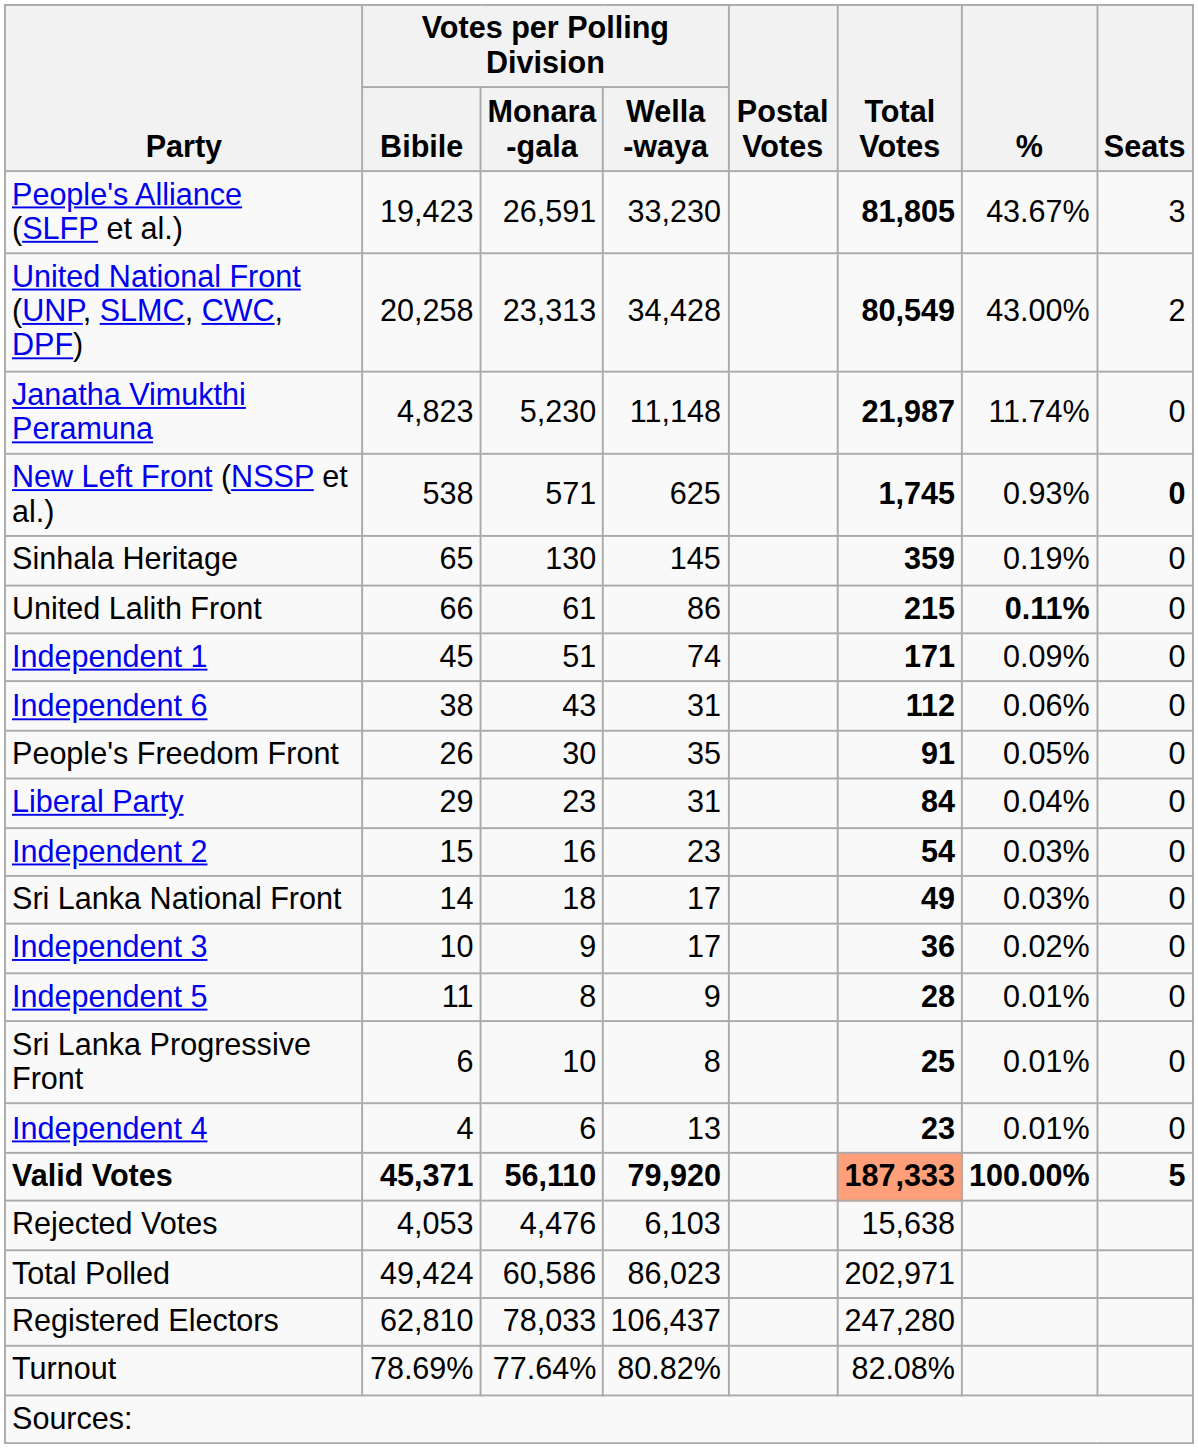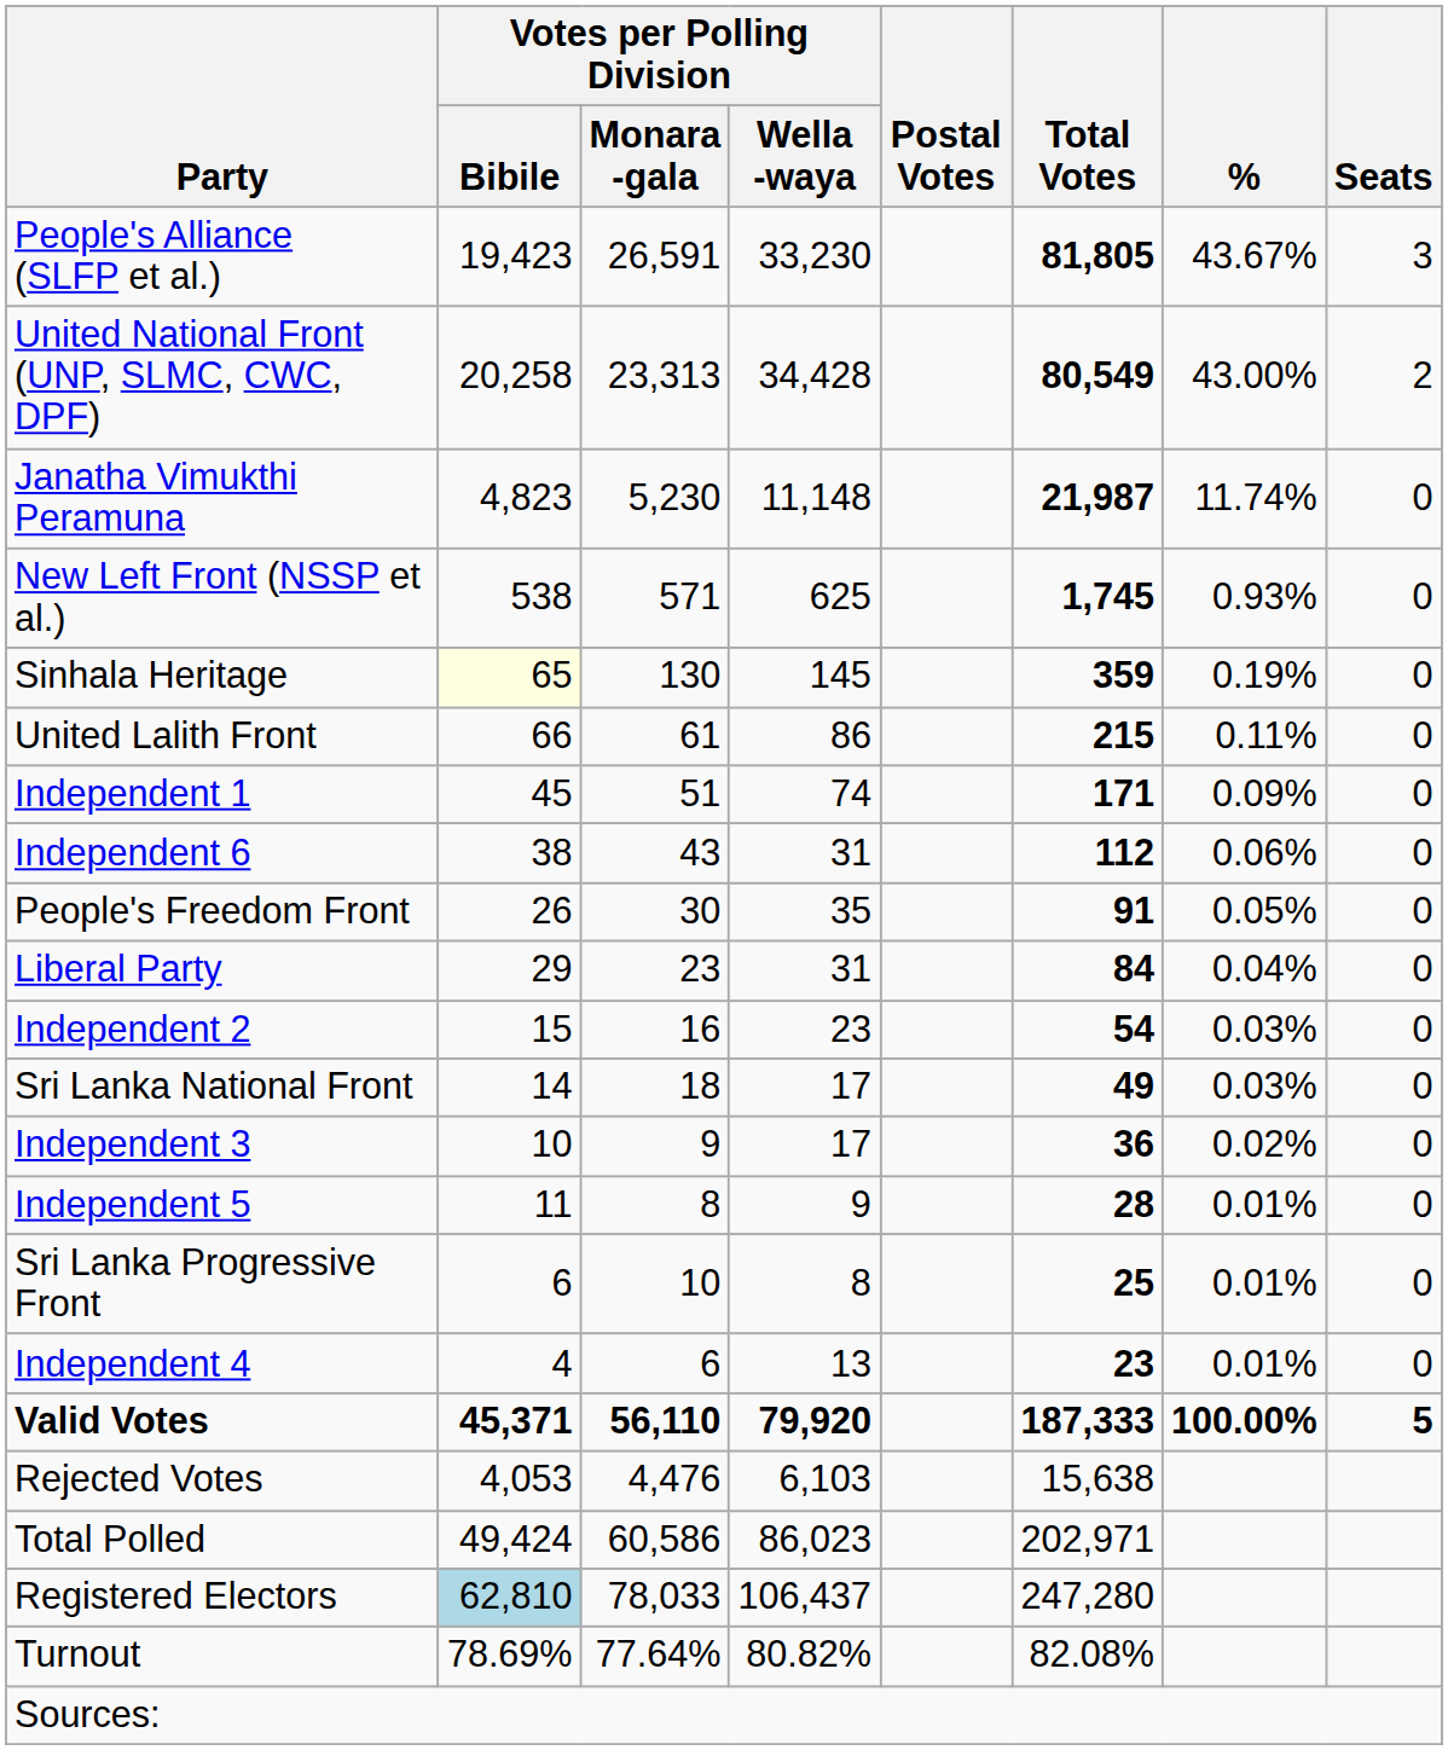New Left Front (NSSP et al.) | Seats: bold -> normal
Sinhala Heritage | Votes per Polling Division / Bibile: no background -> lightyellow background
United Lalith Front | %: bold -> normal
Valid Votes | Total Votes: lightsalmon background -> no background
Registered Electors | Votes per Polling Division / Bibile: no background -> lightblue background
